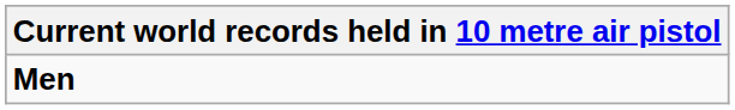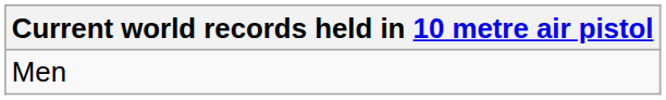Men | column 1: bold -> normal
